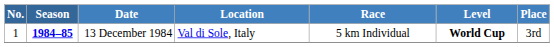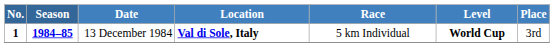13 December 1984 | No.: normal -> bold
13 December 1984 | Location: normal -> bold
